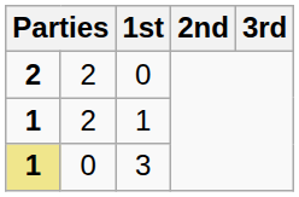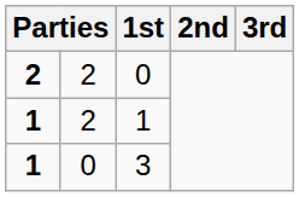3 | column 1: khaki background -> no background
